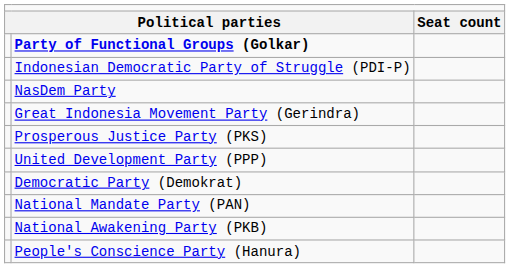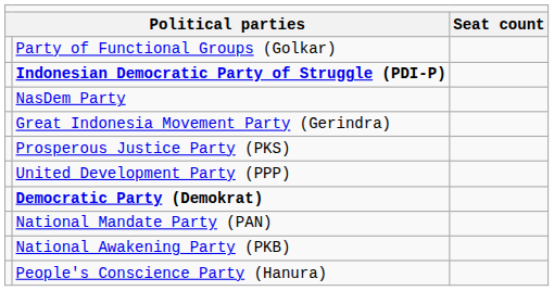Party of Functional Groups (Golkar) | column 2: bold -> normal
Indonesian Democratic Party of Struggle (PDI-P) | column 2: normal -> bold
Democratic Party (Demokrat) | column 2: normal -> bold
